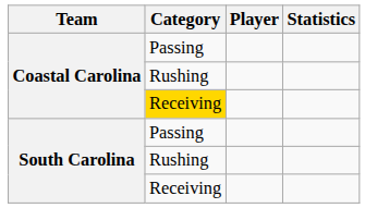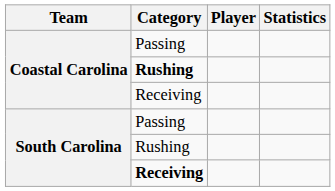Coastal Carolina / Rushing | Category: normal -> bold
Coastal Carolina / Receiving | Category: gold background -> no background
South Carolina / Receiving | Category: normal -> bold
